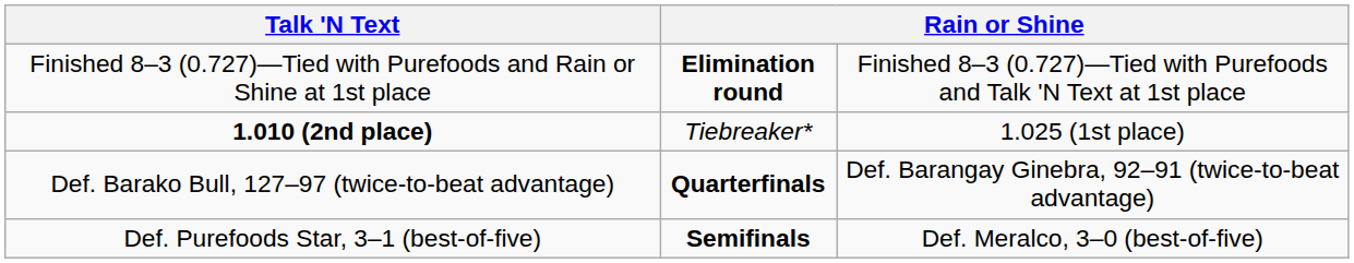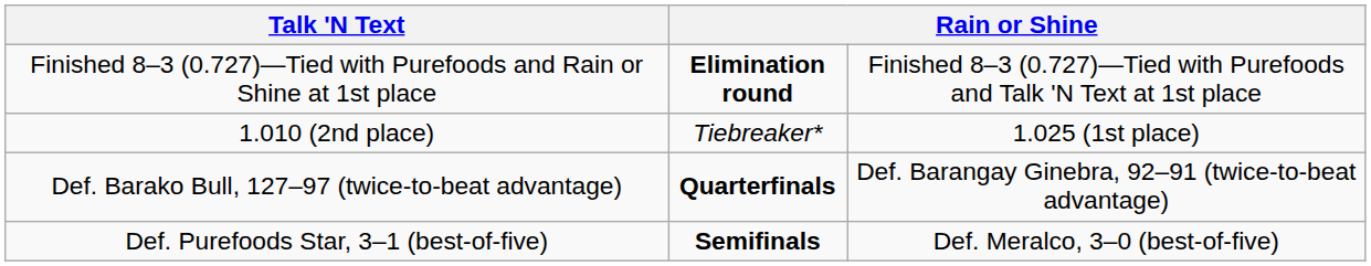1.010 (2nd place) | column 1: bold -> normal
